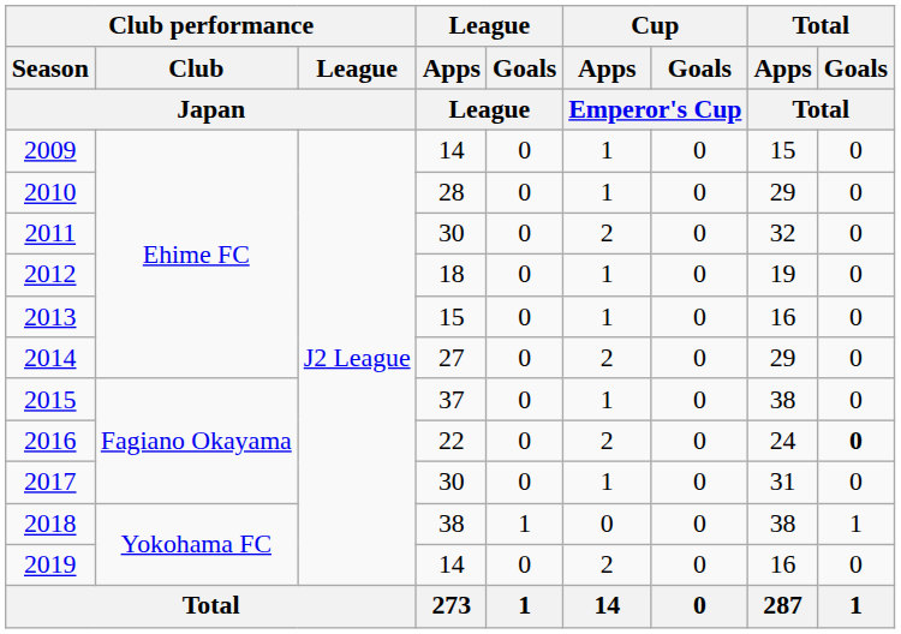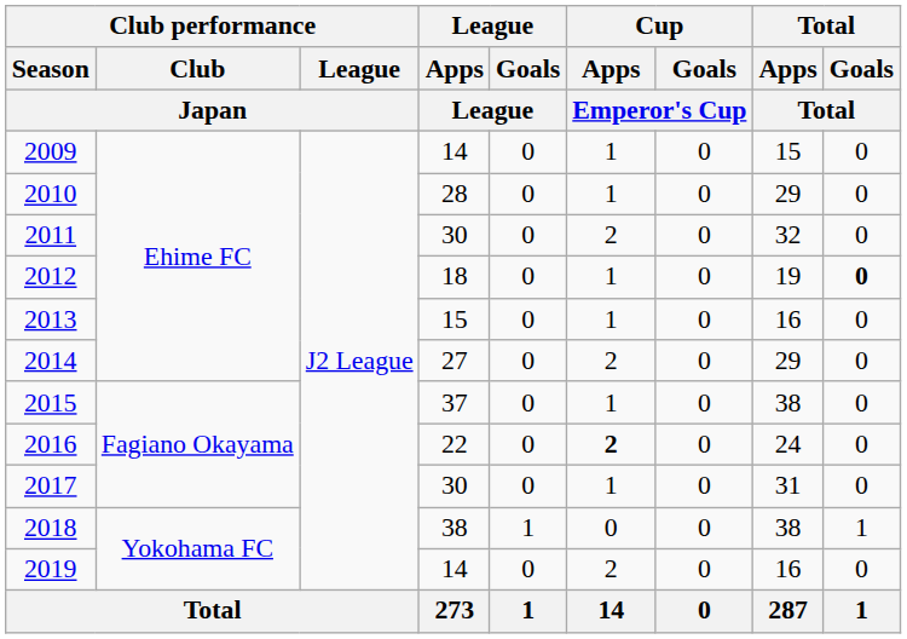2012 | Total / Goals / Total: normal -> bold
2016 | Cup / Apps / Emperor's Cup: normal -> bold
2016 | Total / Goals / Total: bold -> normal
